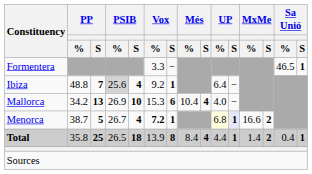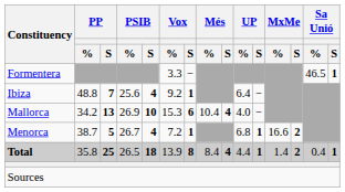Ibiza | PSIB / %: lightgrey background -> no background
Menorca | Vox / %: bold -> normal
Menorca | UP / %: lightyellow background -> no background
Menorca | UP / S: lavender background -> no background
